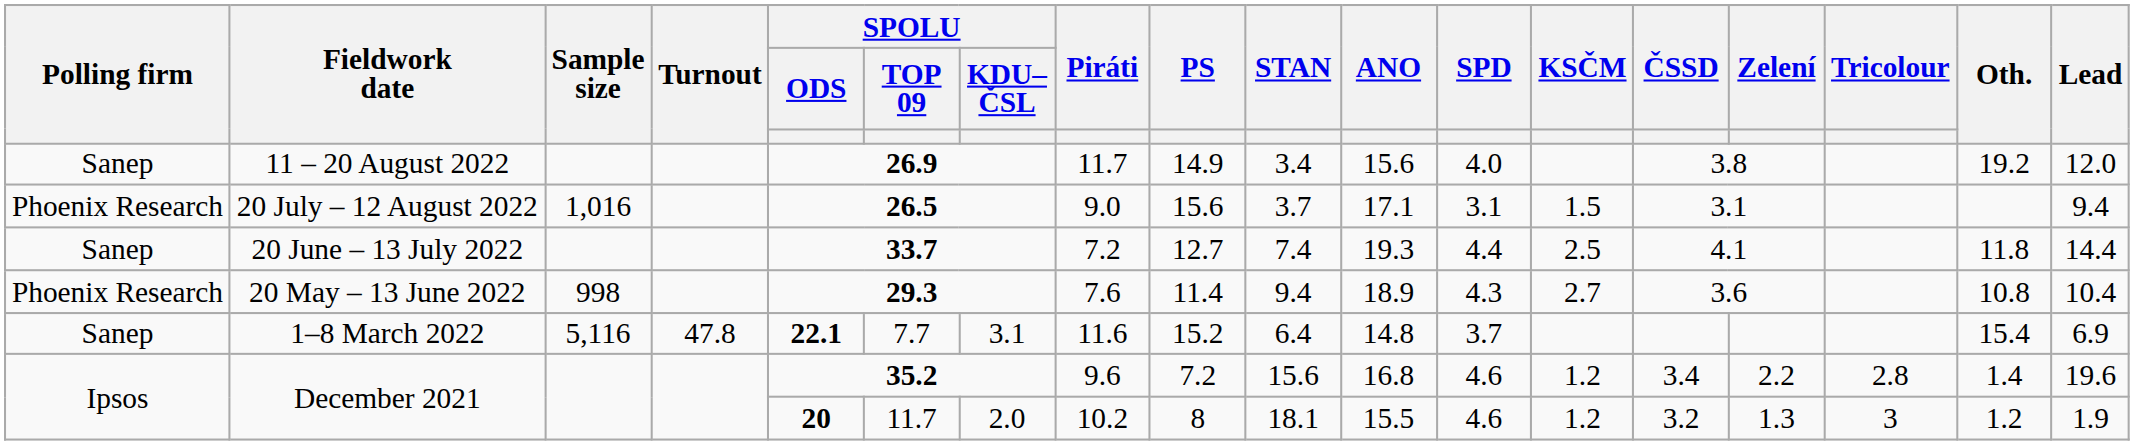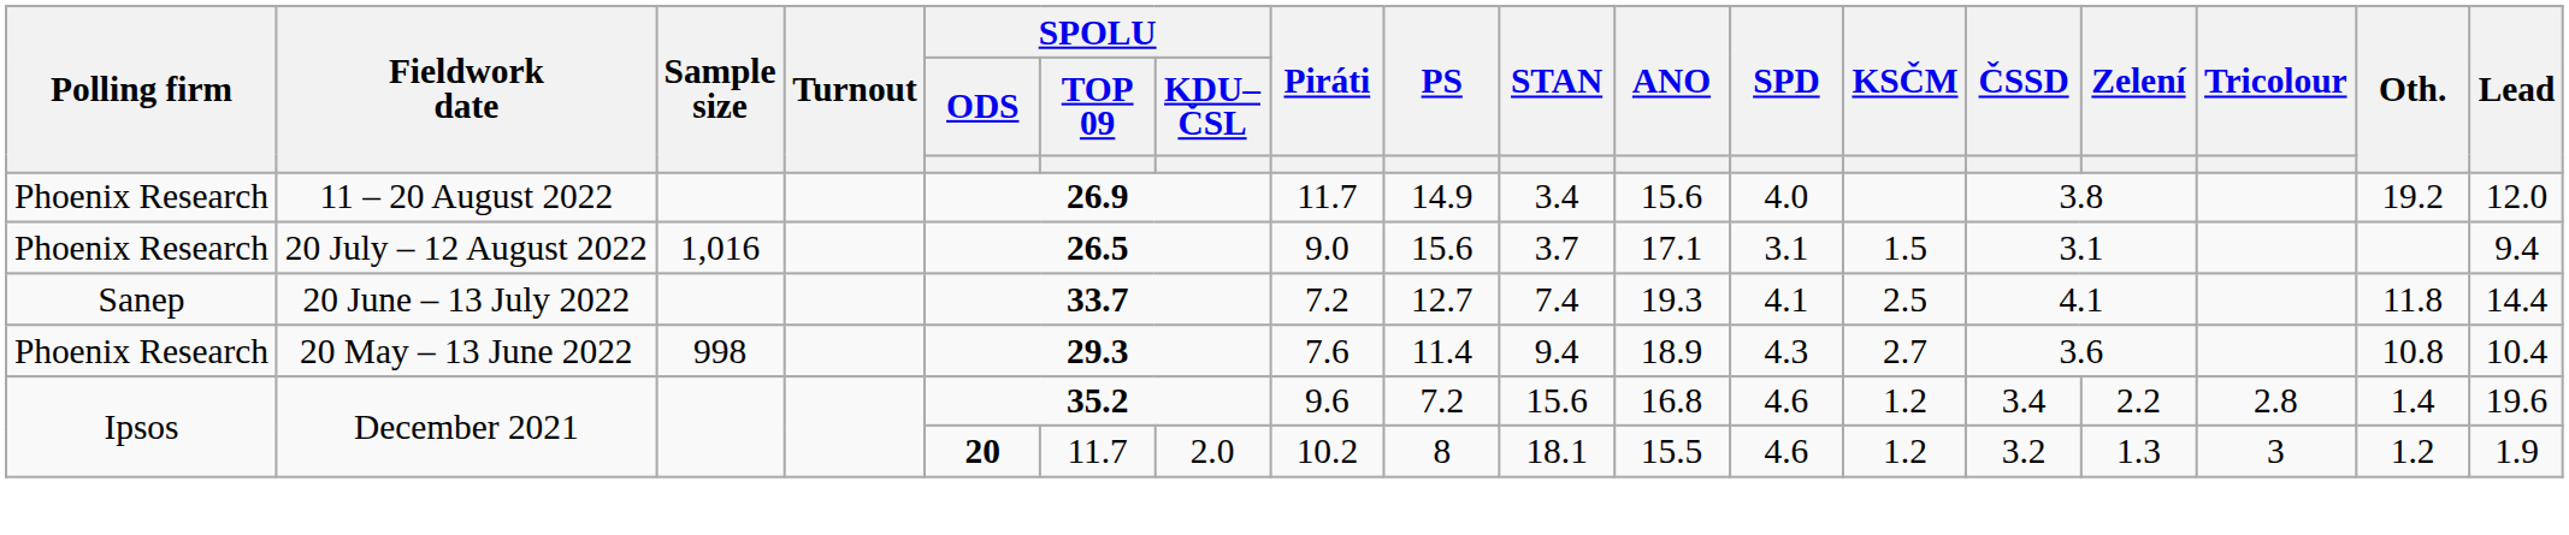11 – 20 August 2022 | Polling firm: Sanep -> Phoenix Research
20 June – 13 July 2022 | SPD: 4.4 -> 4.1
- row: Sanep | 1–8 March 2022 | 5,116 | 47.8 | 22.1 | 7.7 | 3.1 | 11.6 | 15.2 | 6.4 | 14.8 | 3.7 | 15.4 | 6.9
